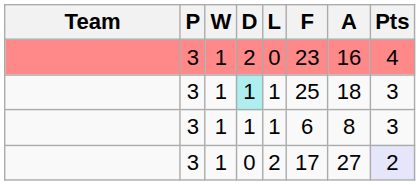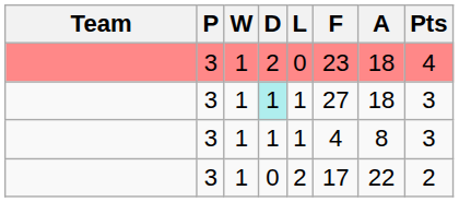row 2 | A: 16 -> 18
row 3 | F: 25 -> 27
row 4 | F: 6 -> 4
row 5 | A: 27 -> 22
row 5 | Pts: lavender background -> no background
